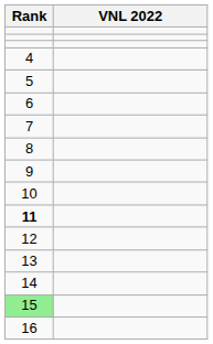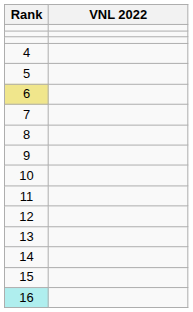row 7 | Rank: no background -> khaki background
row 12 | Rank: bold -> normal
row 16 | Rank: lightgreen background -> no background
row 17 | Rank: no background -> paleturquoise background
